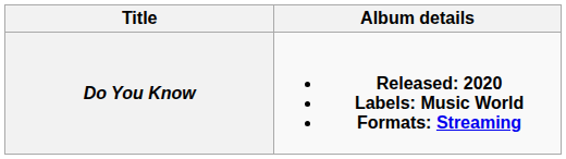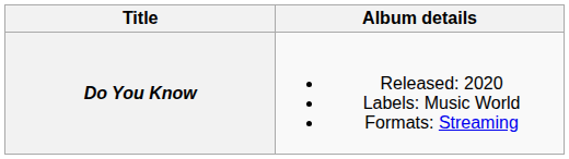Do You Know | Album details: bold -> normal
